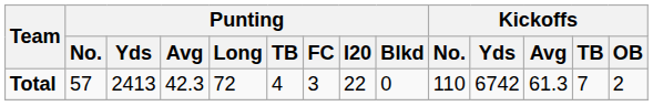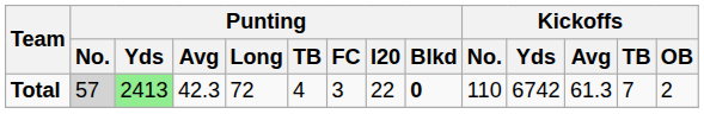row 3 | Punting / No.: no background -> lightgrey background
row 3 | Punting / Yds: no background -> lightgreen background
row 3 | Punting / Blkd: normal -> bold
